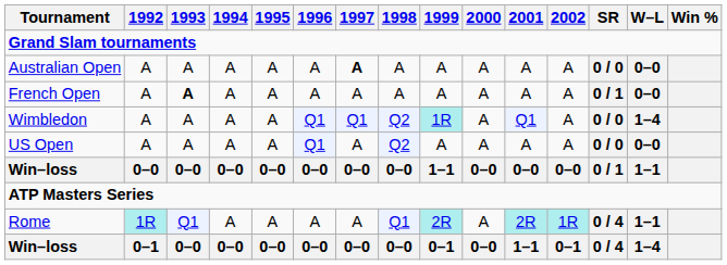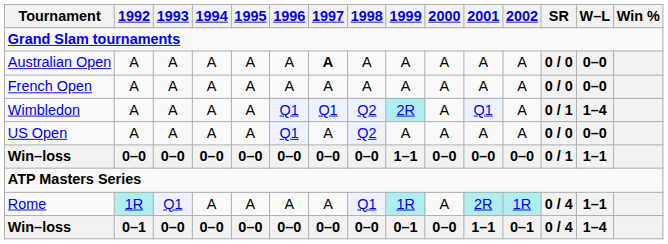French Open | 1993: bold -> normal
French Open | SR: 0 / 1 -> 0 / 0
Wimbledon | 1999: 1R -> 2R
Wimbledon | SR: 0 / 0 -> 0 / 1
Rome | 1999: 2R -> 1R
